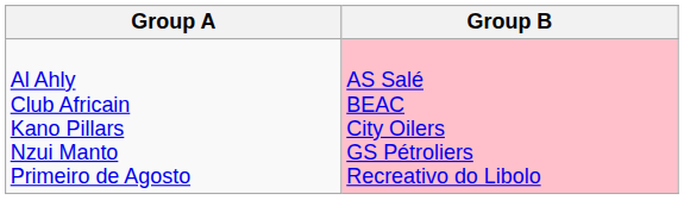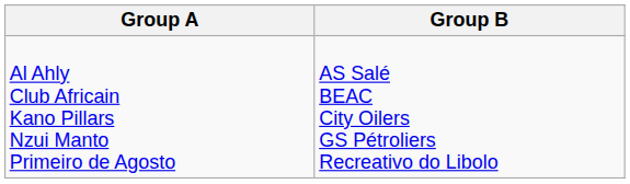row 2 | Group B: pink background -> no background
